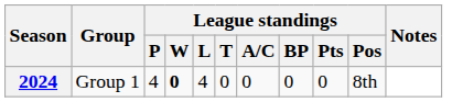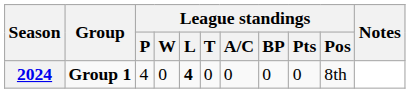2024 | Group: normal -> bold
2024 | League standings / W: bold -> normal
2024 | League standings / L: normal -> bold
